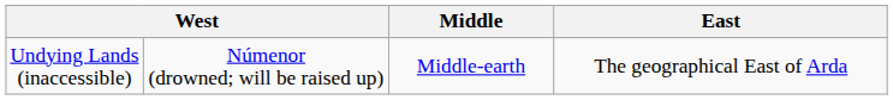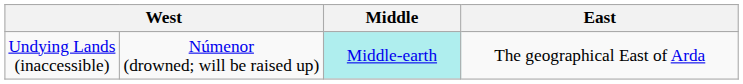Undying Lands (inaccessible) | Middle: no background -> paleturquoise background
